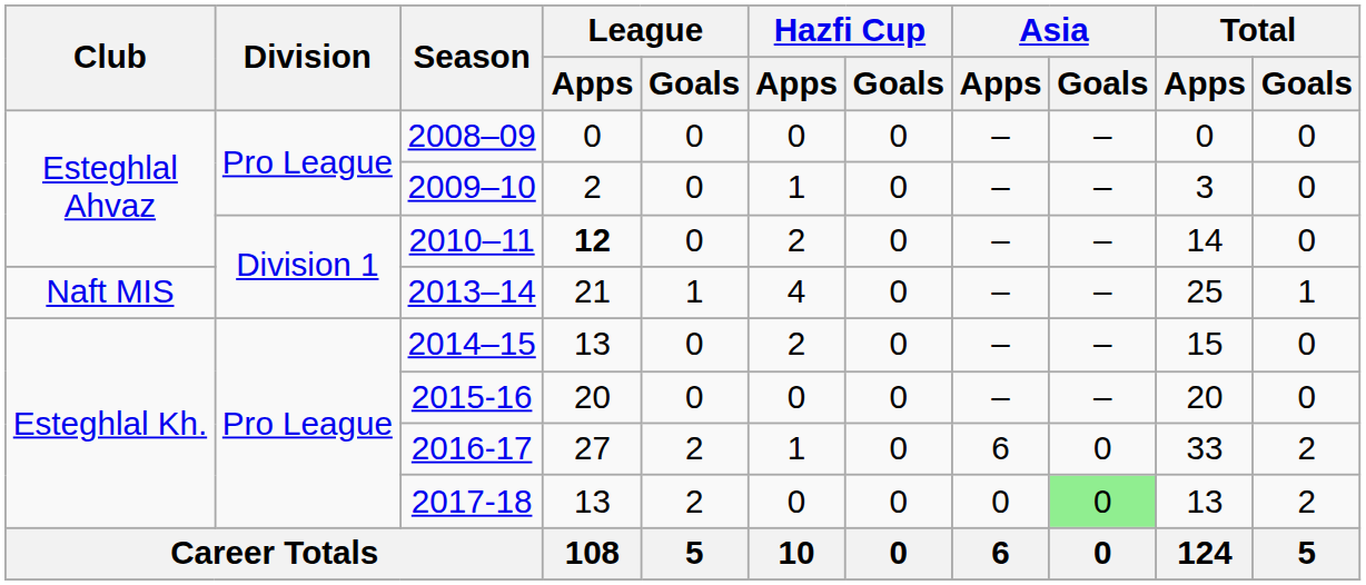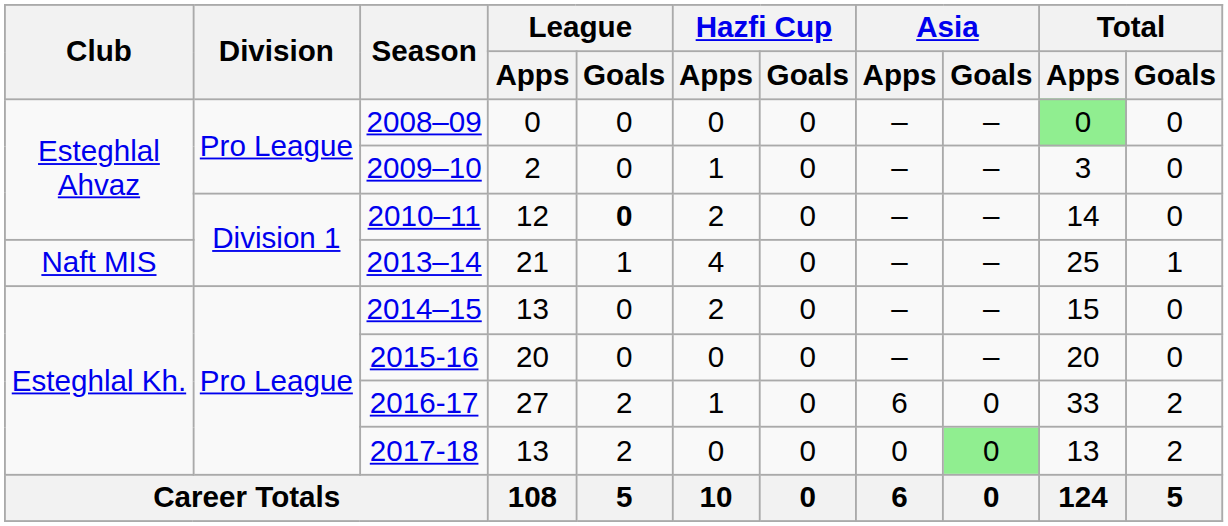2008–09 | Total / Apps: no background -> lightgreen background
2010–11 | League / Apps: bold -> normal
2010–11 | League / Goals: normal -> bold
